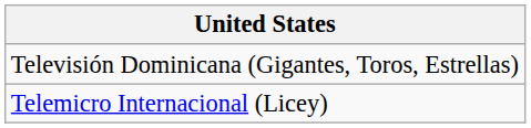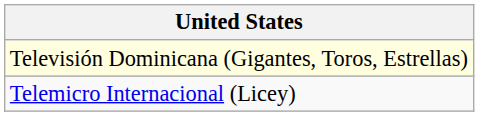row 2 | column 1: no background -> lightyellow background
